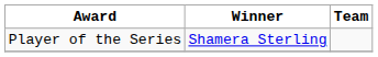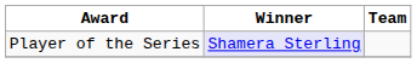Player of the Series | Winner: no background -> lavender background
